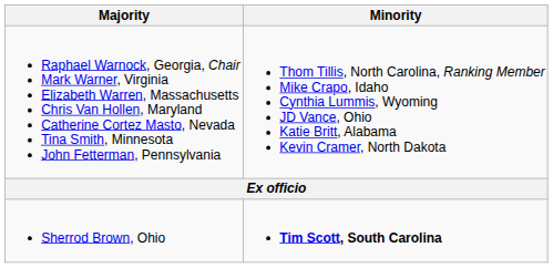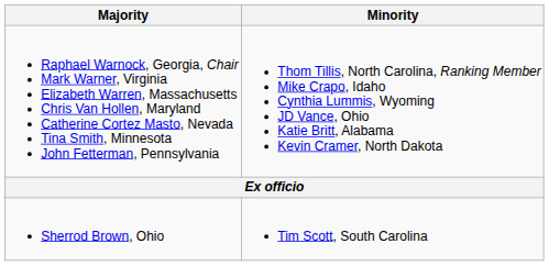Sherrod Brown, Ohio | Minority: bold -> normal
